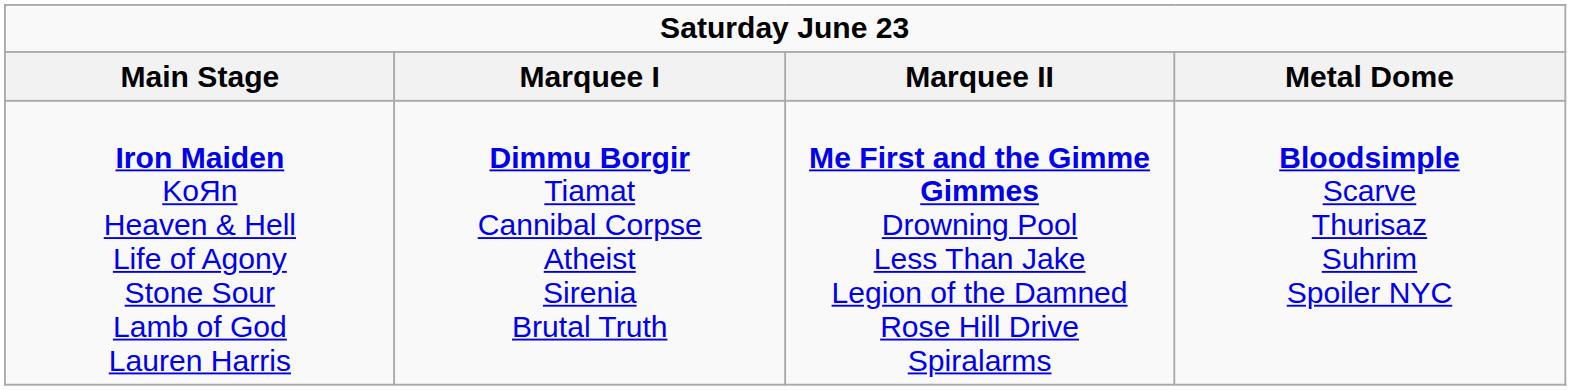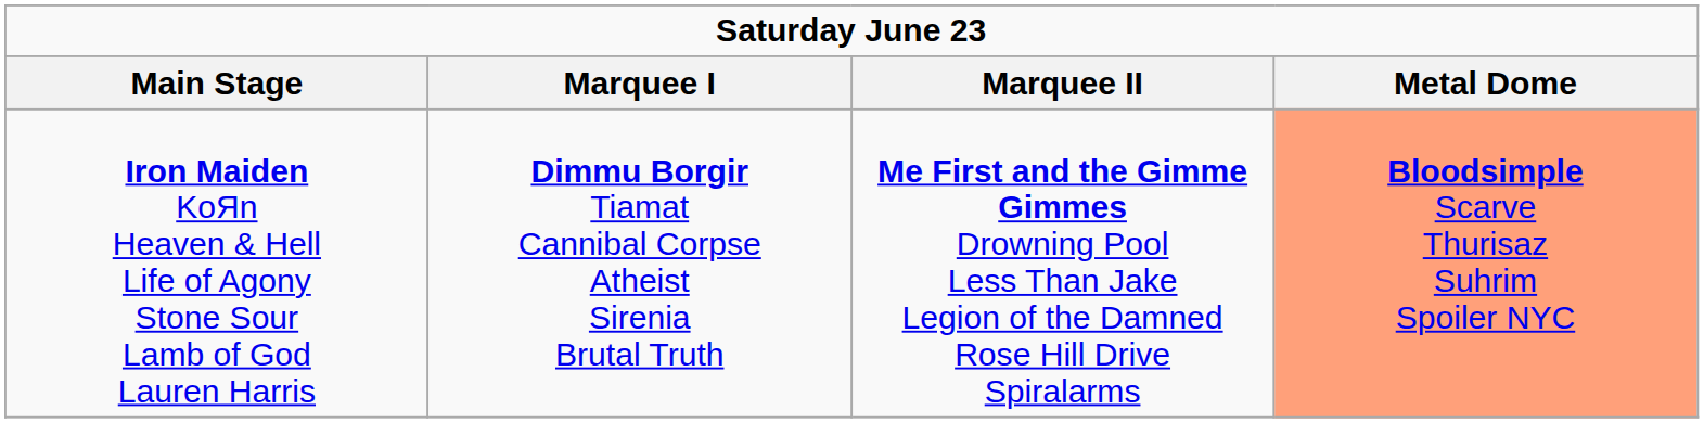row 3 | Metal Dome: no background -> lightsalmon background
